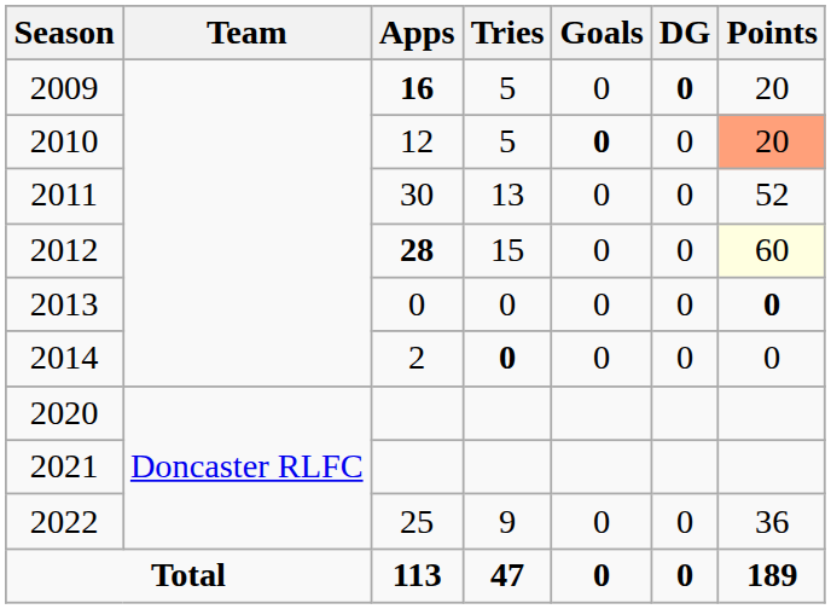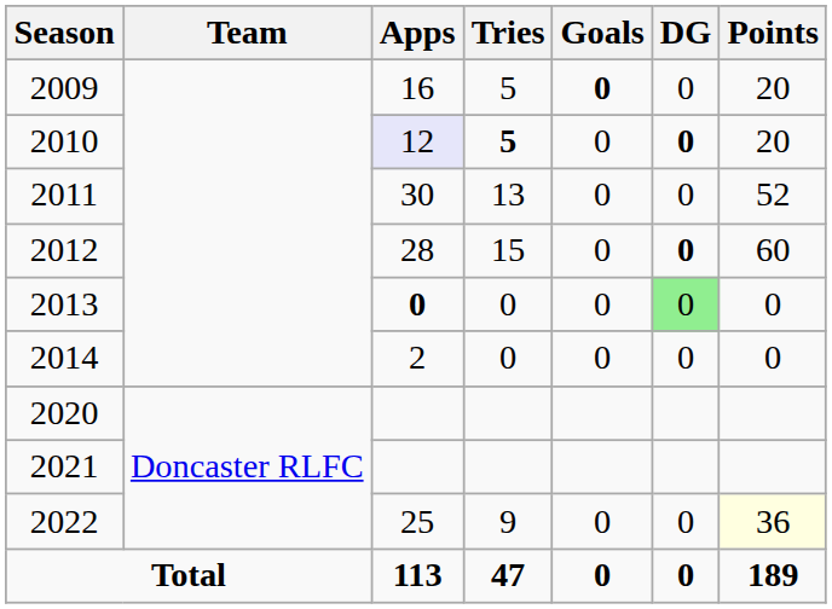2009 | Apps: bold -> normal
2009 | Goals: normal -> bold
2009 | DG: bold -> normal
2010 | Apps: no background -> lavender background
2010 | Tries: normal -> bold
2010 | Goals: bold -> normal
2010 | DG: normal -> bold
2010 | Points: lightsalmon background -> no background
2012 | Apps: bold -> normal
2012 | DG: normal -> bold
2012 | Points: lightyellow background -> no background
2013 | Apps: normal -> bold
2013 | DG: no background -> lightgreen background
2013 | Points: bold -> normal
2014 | Tries: bold -> normal
2022 | Points: no background -> lightyellow background
